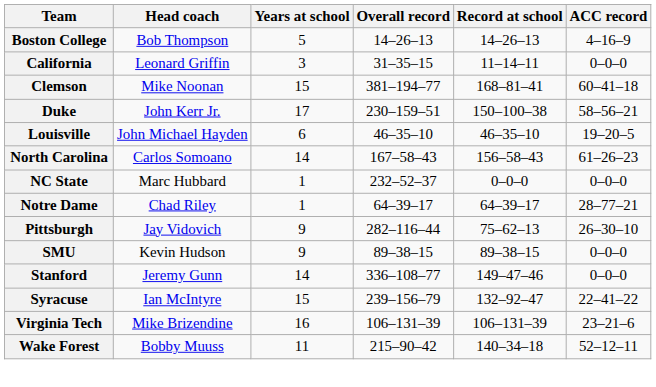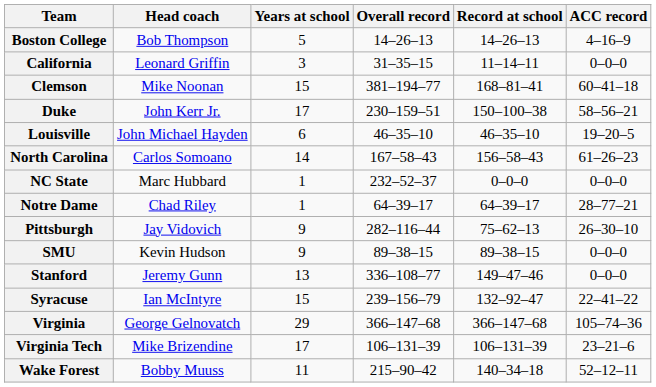Stanford | Years at school: 14 -> 13
+ row: Virginia | George Gelnovatch | 29 | 366–147–68 | 366–147–68 | 105–74–36
Virginia Tech | Years at school: 16 -> 17
